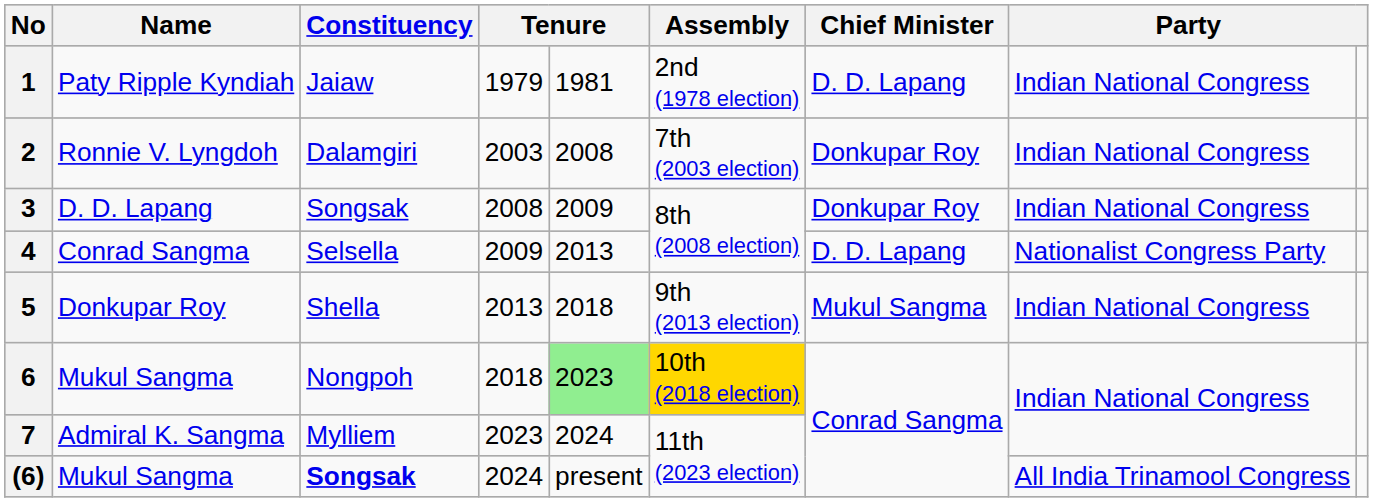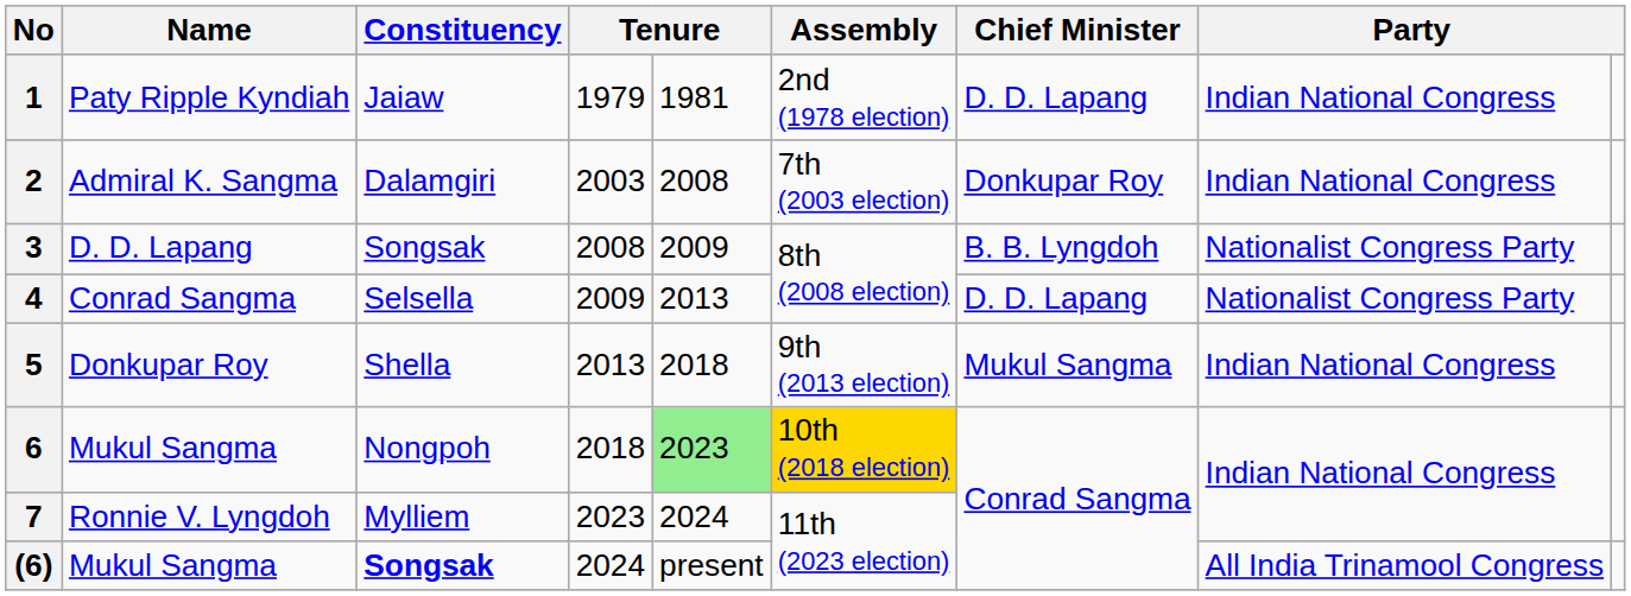2 | Name: Ronnie V. Lyngdoh -> Admiral K. Sangma
3 | Chief Minister: Donkupar Roy -> B. B. Lyngdoh
3 | column 8: Indian National Congress -> Nationalist Congress Party
7 | Name: Admiral K. Sangma -> Ronnie V. Lyngdoh
